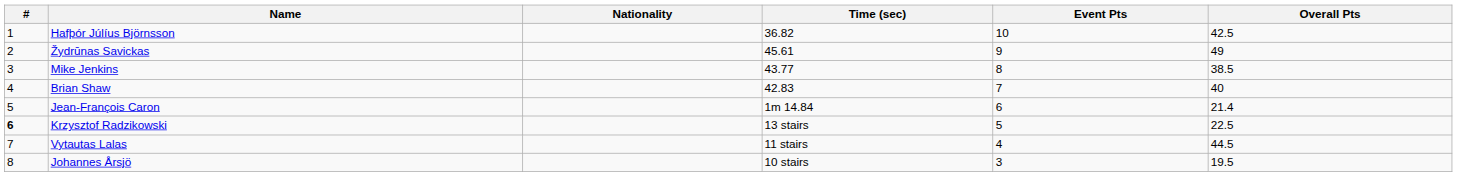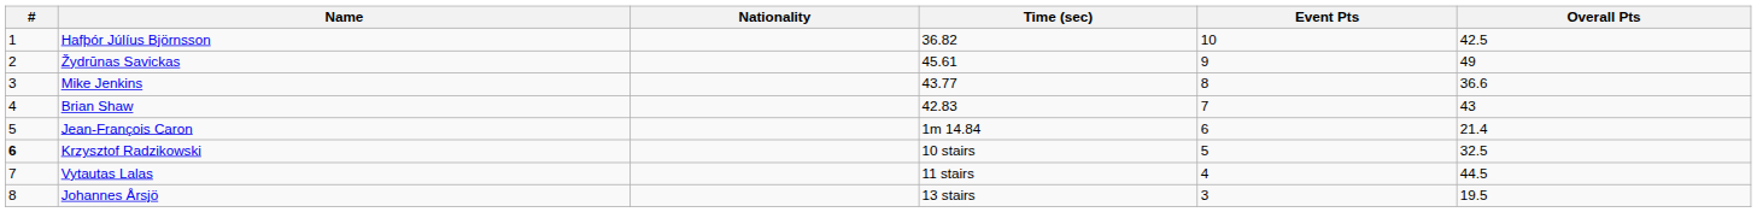Mike Jenkins | Overall Pts: 38.5 -> 36.6
Brian Shaw | Overall Pts: 40 -> 43
Krzysztof Radzikowski | Time (sec): 13 stairs -> 10 stairs
Krzysztof Radzikowski | Overall Pts: 22.5 -> 32.5
Johannes Årsjö | Time (sec): 10 stairs -> 13 stairs
